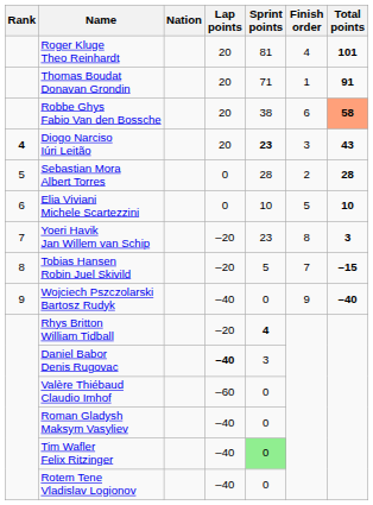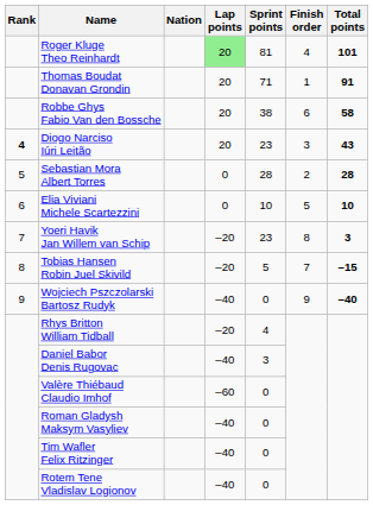Roger Kluge Theo Reinhardt | Lap points: no background -> lightgreen background
Robbe Ghys Fabio Van den Bossche | Total points: lightsalmon background -> no background
Diogo Narciso Iúri Leitão | Sprint points: bold -> normal
Rhys Britton William Tidball | Sprint points: bold -> normal
Daniel Babor Denis Rugovac | Lap points: bold -> normal
Tim Wafler Felix Ritzinger | Sprint points: lightgreen background -> no background
